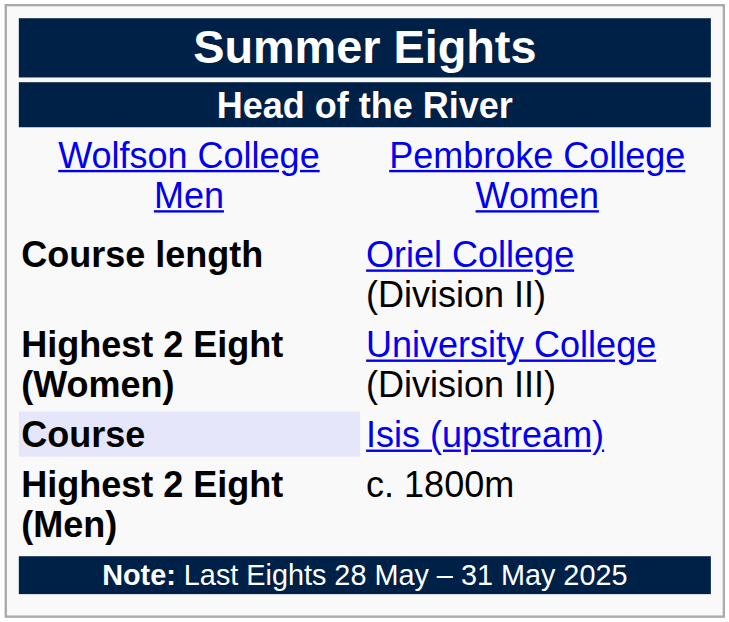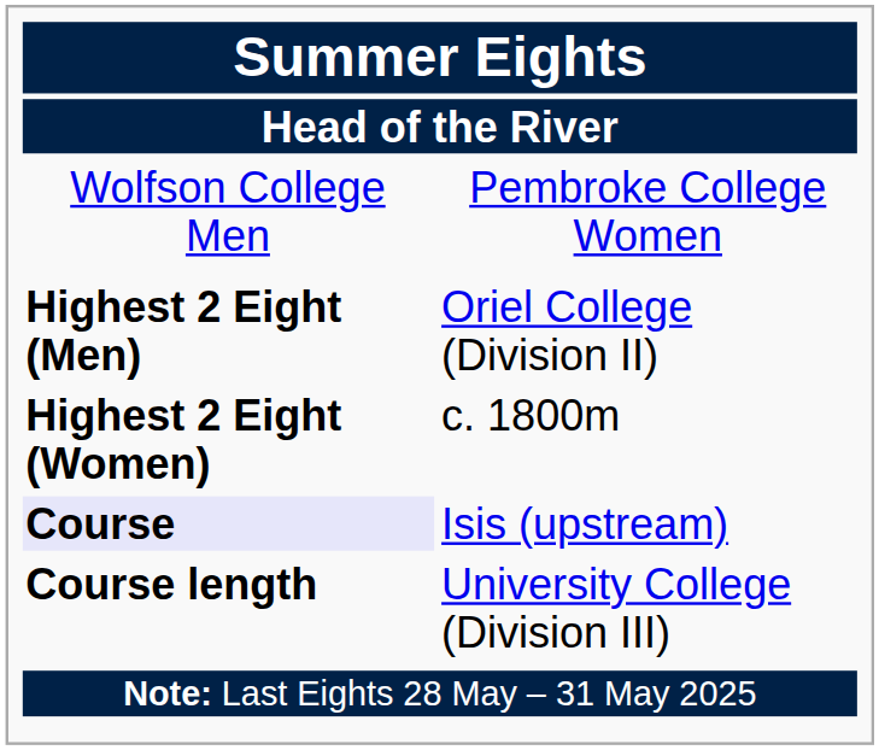row 4 | column 1: Course length -> Highest 2 Eight (Men)
row 5 | column 2: University College (Division III) -> c. 1800m
row 7 | column 1: Highest 2 Eight (Men) -> Course length
row 7 | column 2: c. 1800m -> University College (Division III)
